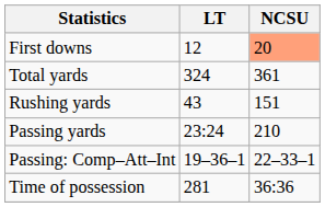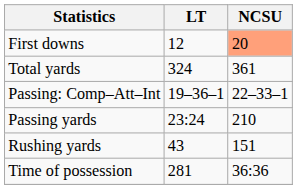rows swapped: Rushing yards <-> Passing: Comp–Att–Int
